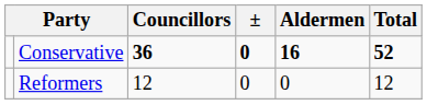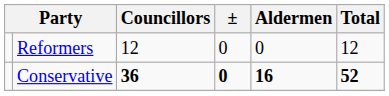rows swapped: Conservative <-> Reformers
